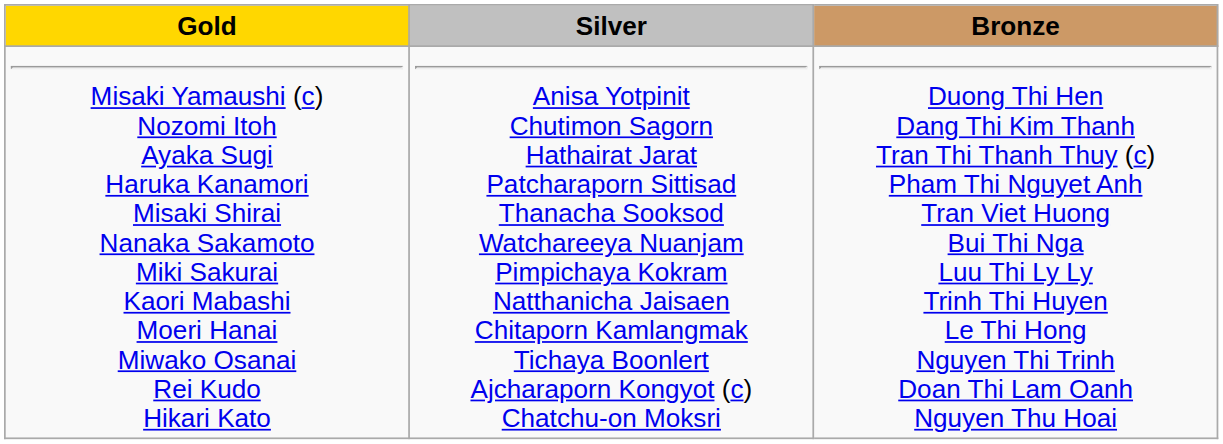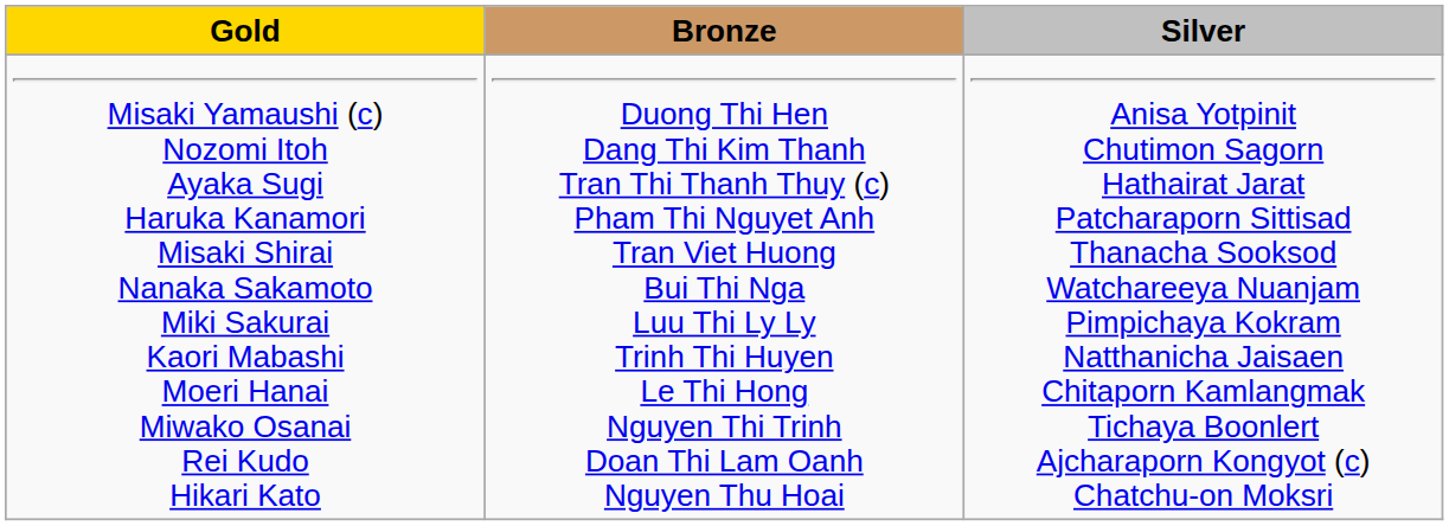columns swapped: Silver <-> Bronze
